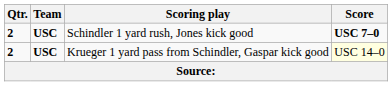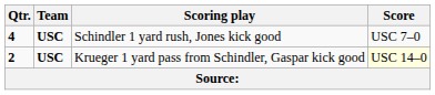Schindler 1 yard rush, Jones kick good | Qtr.: 2 -> 4
Schindler 1 yard rush, Jones kick good | Score: bold -> normal
